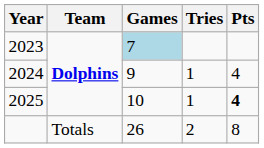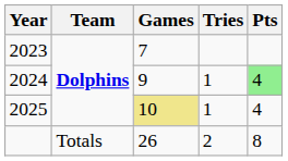2023 | Games: lightblue background -> no background
2024 | Pts: no background -> lightgreen background
2025 | Games: no background -> khaki background
2025 | Pts: bold -> normal
